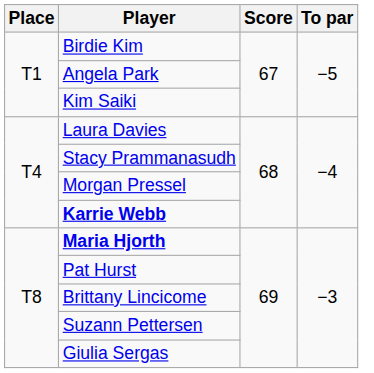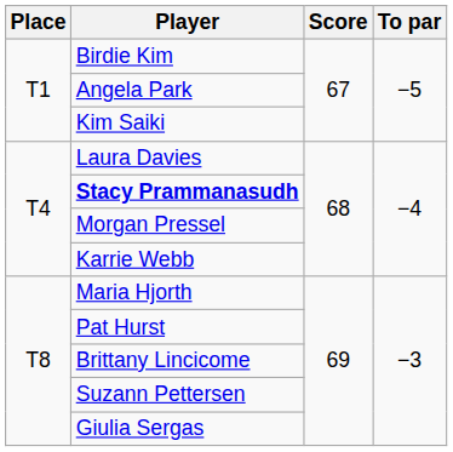Stacy Prammanasudh | Player: normal -> bold
Karrie Webb | Player: bold -> normal
Maria Hjorth | Player: bold -> normal
